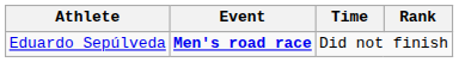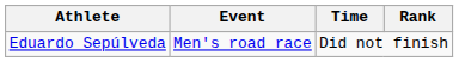Eduardo Sepúlveda | Event: bold -> normal
